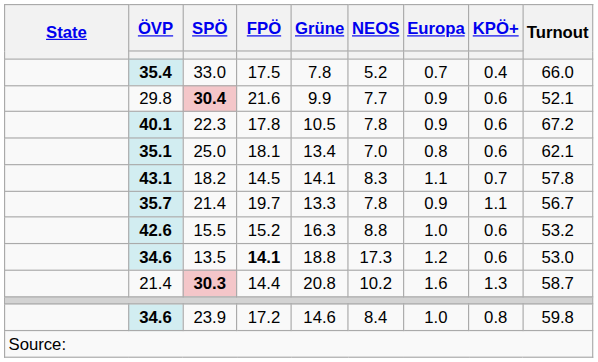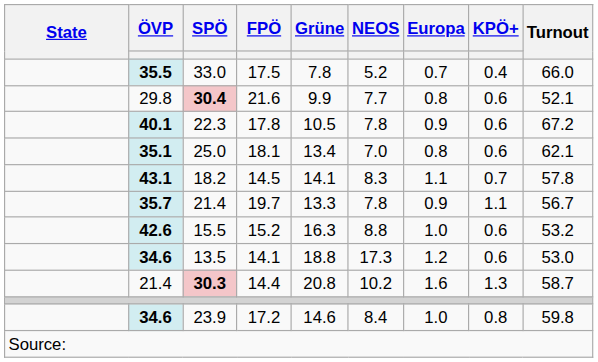33.0 | ÖVP: 35.4 -> 35.5
30.4 | Europa: 0.9 -> 0.8
13.5 | FPÖ: bold -> normal
